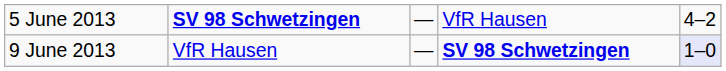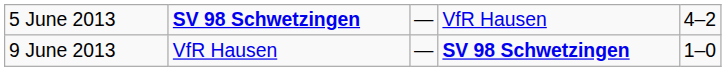9 June 2013 | column 5: lavender background -> no background
